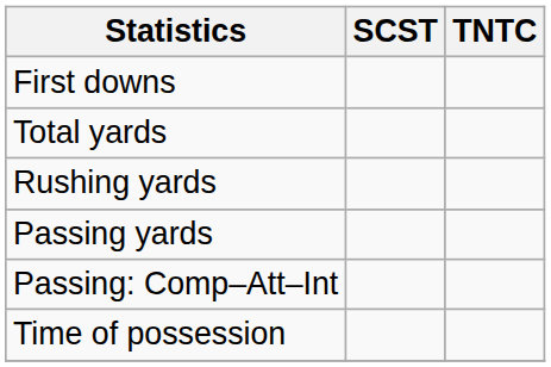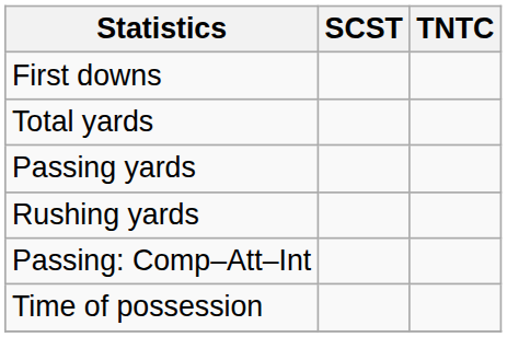rows swapped: Rushing yards <-> Passing yards
